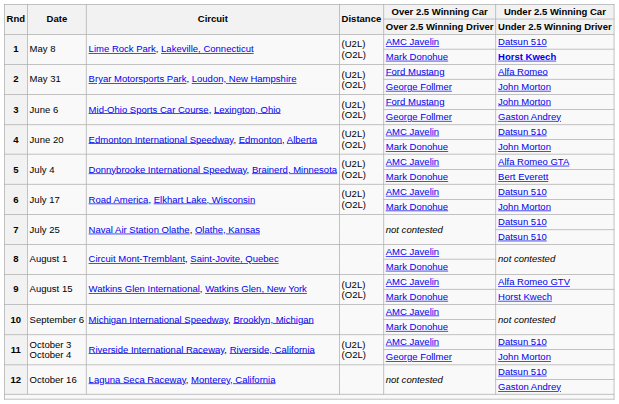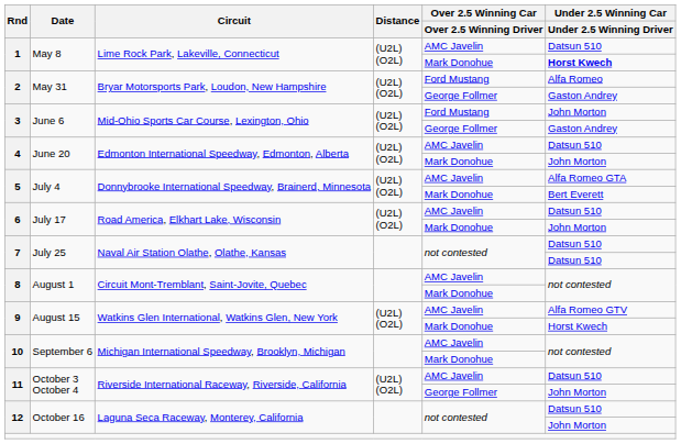row 6 | Under 2.5 Winning Car / Under 2.5 Winning Driver: John Morton -> Gaston Andrey
row 26 | Under 2.5 Winning Car / Under 2.5 Winning Driver: Gaston Andrey -> John Morton
